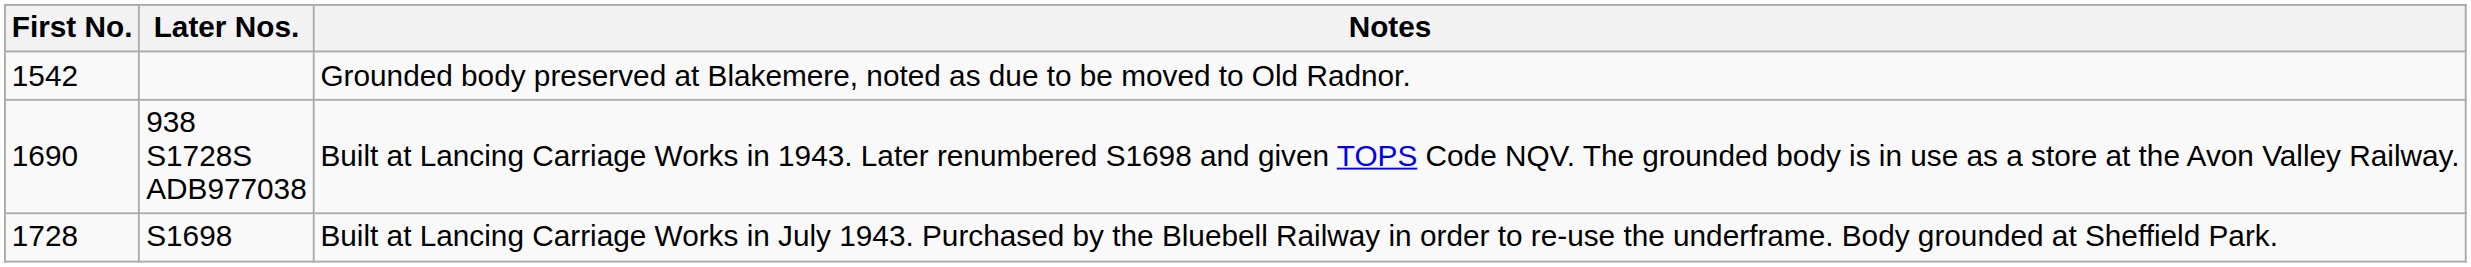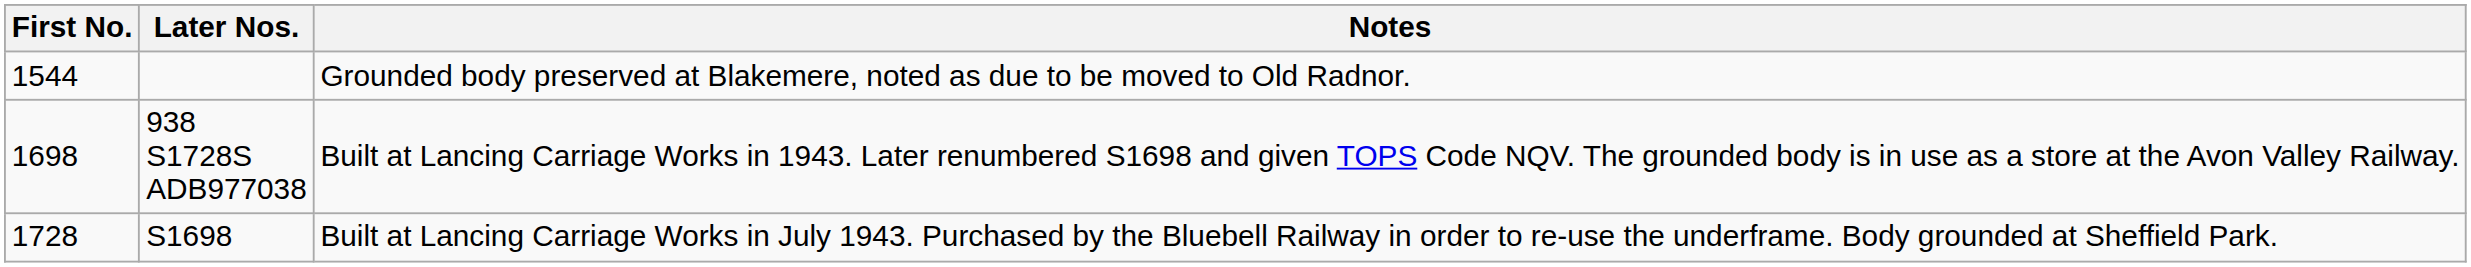row 2 | First No.: 1542 -> 1544
row 3 | First No.: 1690 -> 1698
